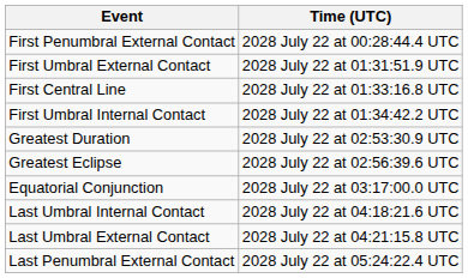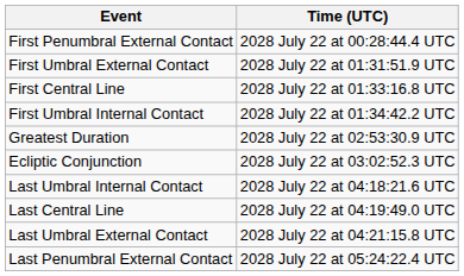- row: Greatest Eclipse | 2028 July 22 at 02:56:39.6 UTC
+ row: Ecliptic Conjunction | 2028 July 22 at 03:02:52.3 UTC
- row: Equatorial Conjunction | 2028 July 22 at 03:17:00.0 UTC
+ row: Last Central Line | 2028 July 22 at 04:19:49.0 UTC
